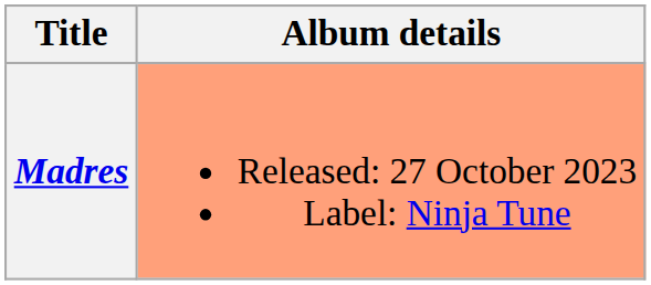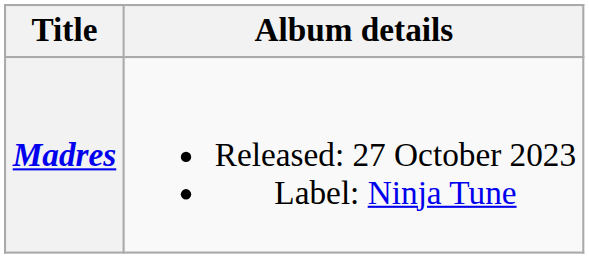Madres | Album details: lightsalmon background -> no background
